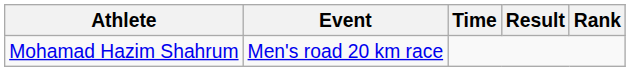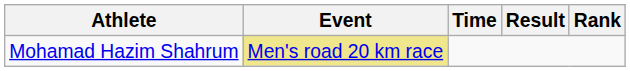Mohamad Hazim Shahrum | Event: no background -> khaki background
